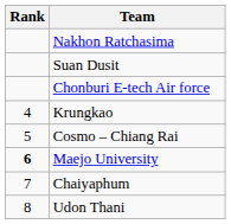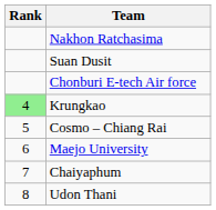Krungkao | Rank: no background -> lightgreen background
Maejo University | Rank: bold -> normal
